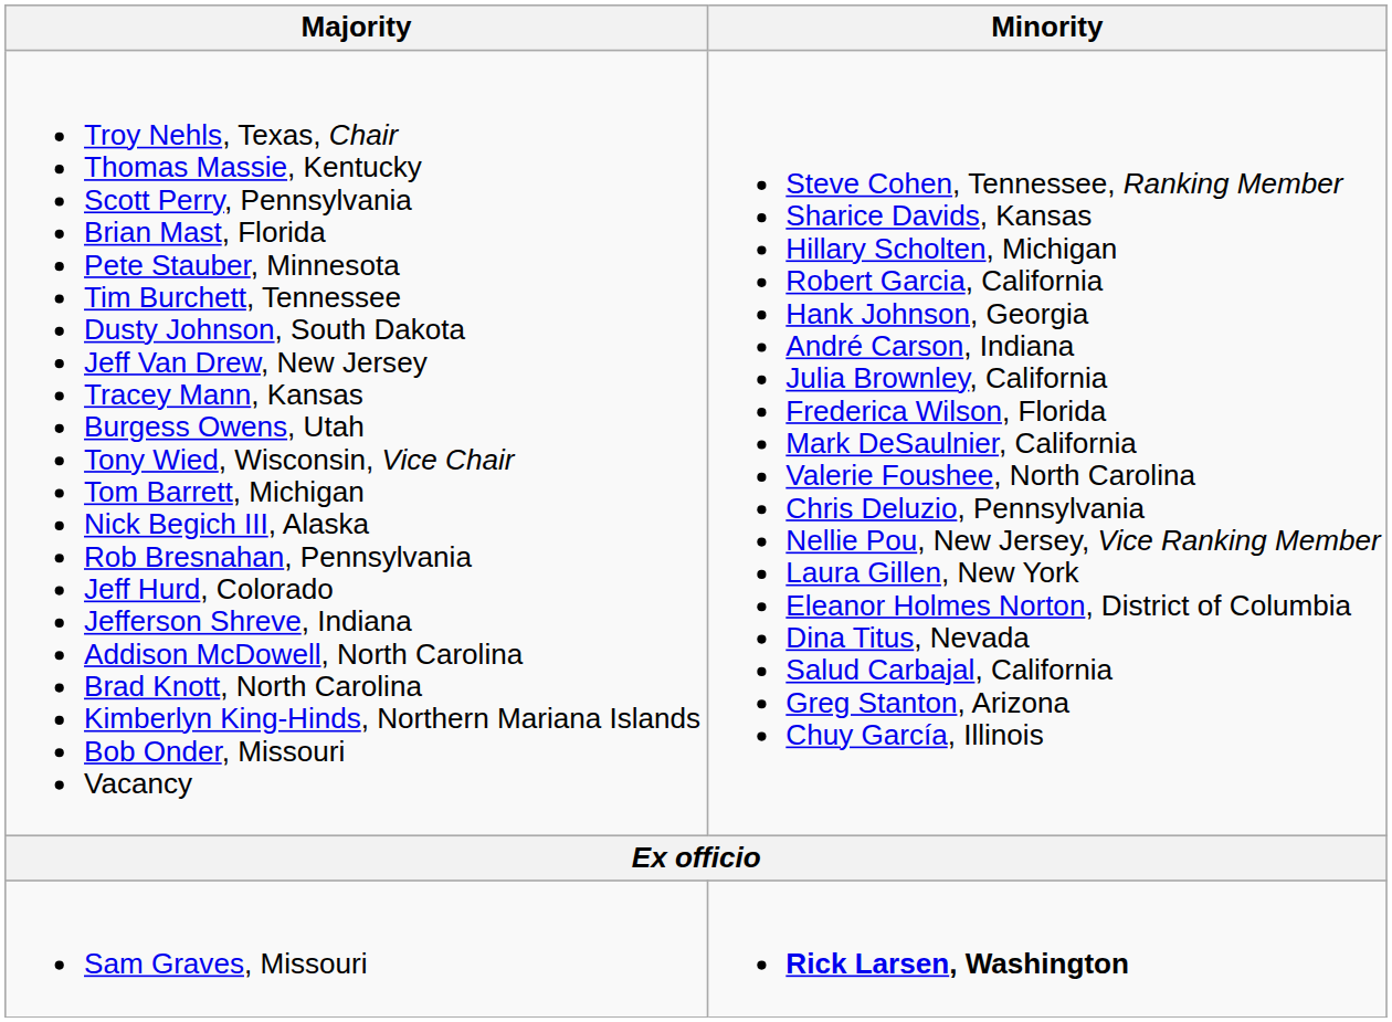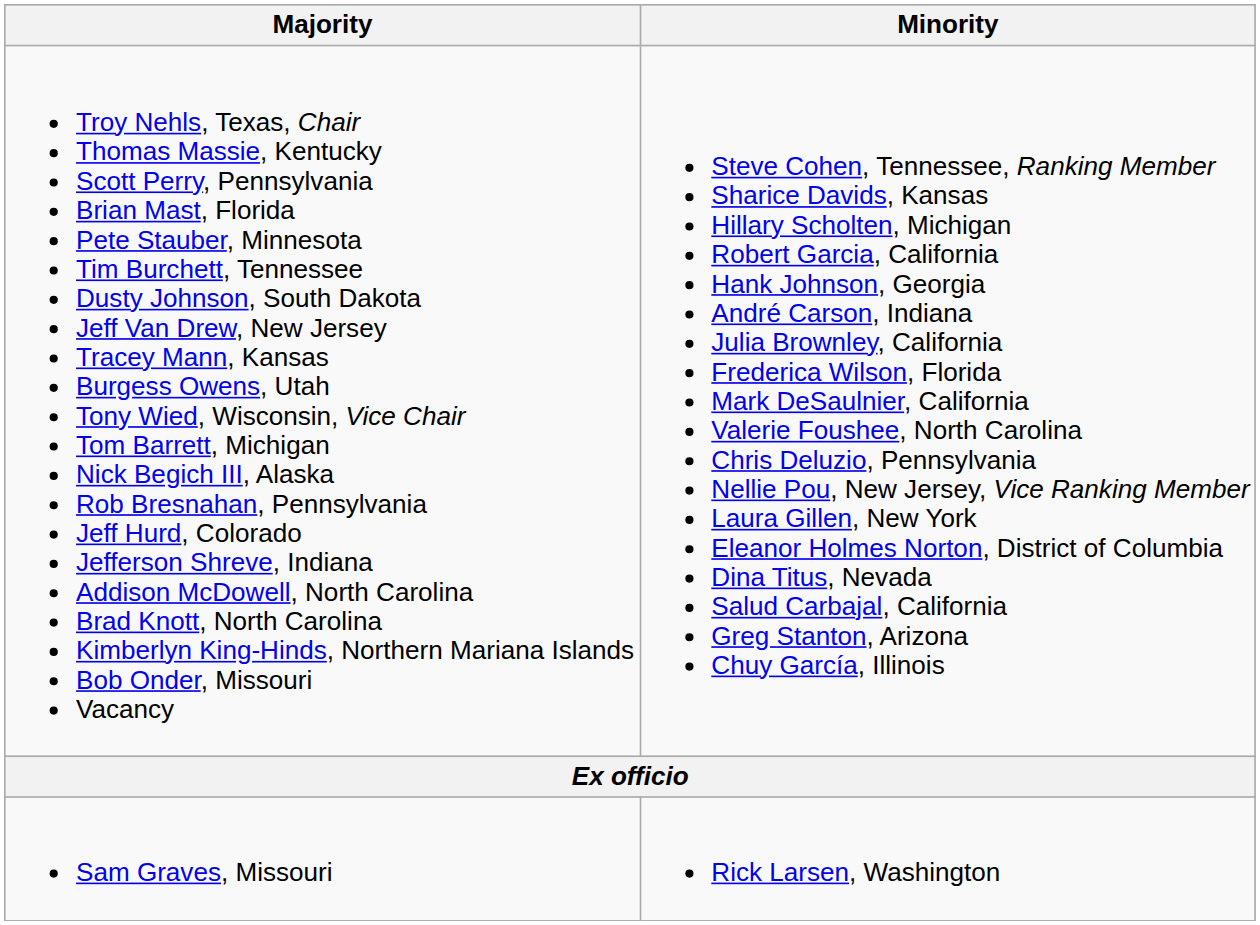Sam Graves, Missouri | Minority: bold -> normal
